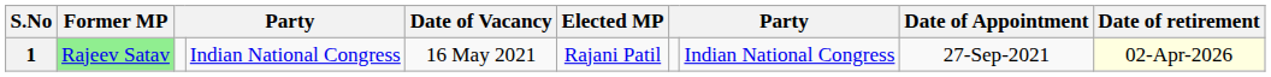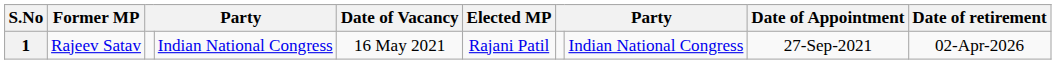1 | Former MP: lightgreen background -> no background
1 | Date of retirement: lightyellow background -> no background
